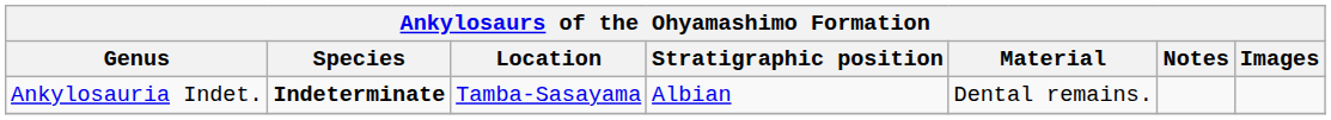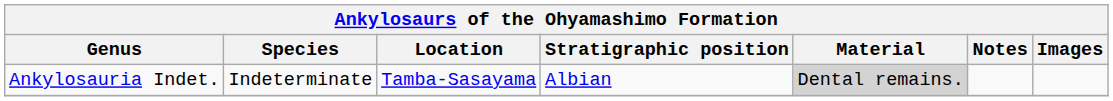Ankylosauria Indet. | Species: bold -> normal
Ankylosauria Indet. | Material: no background -> lightgrey background
